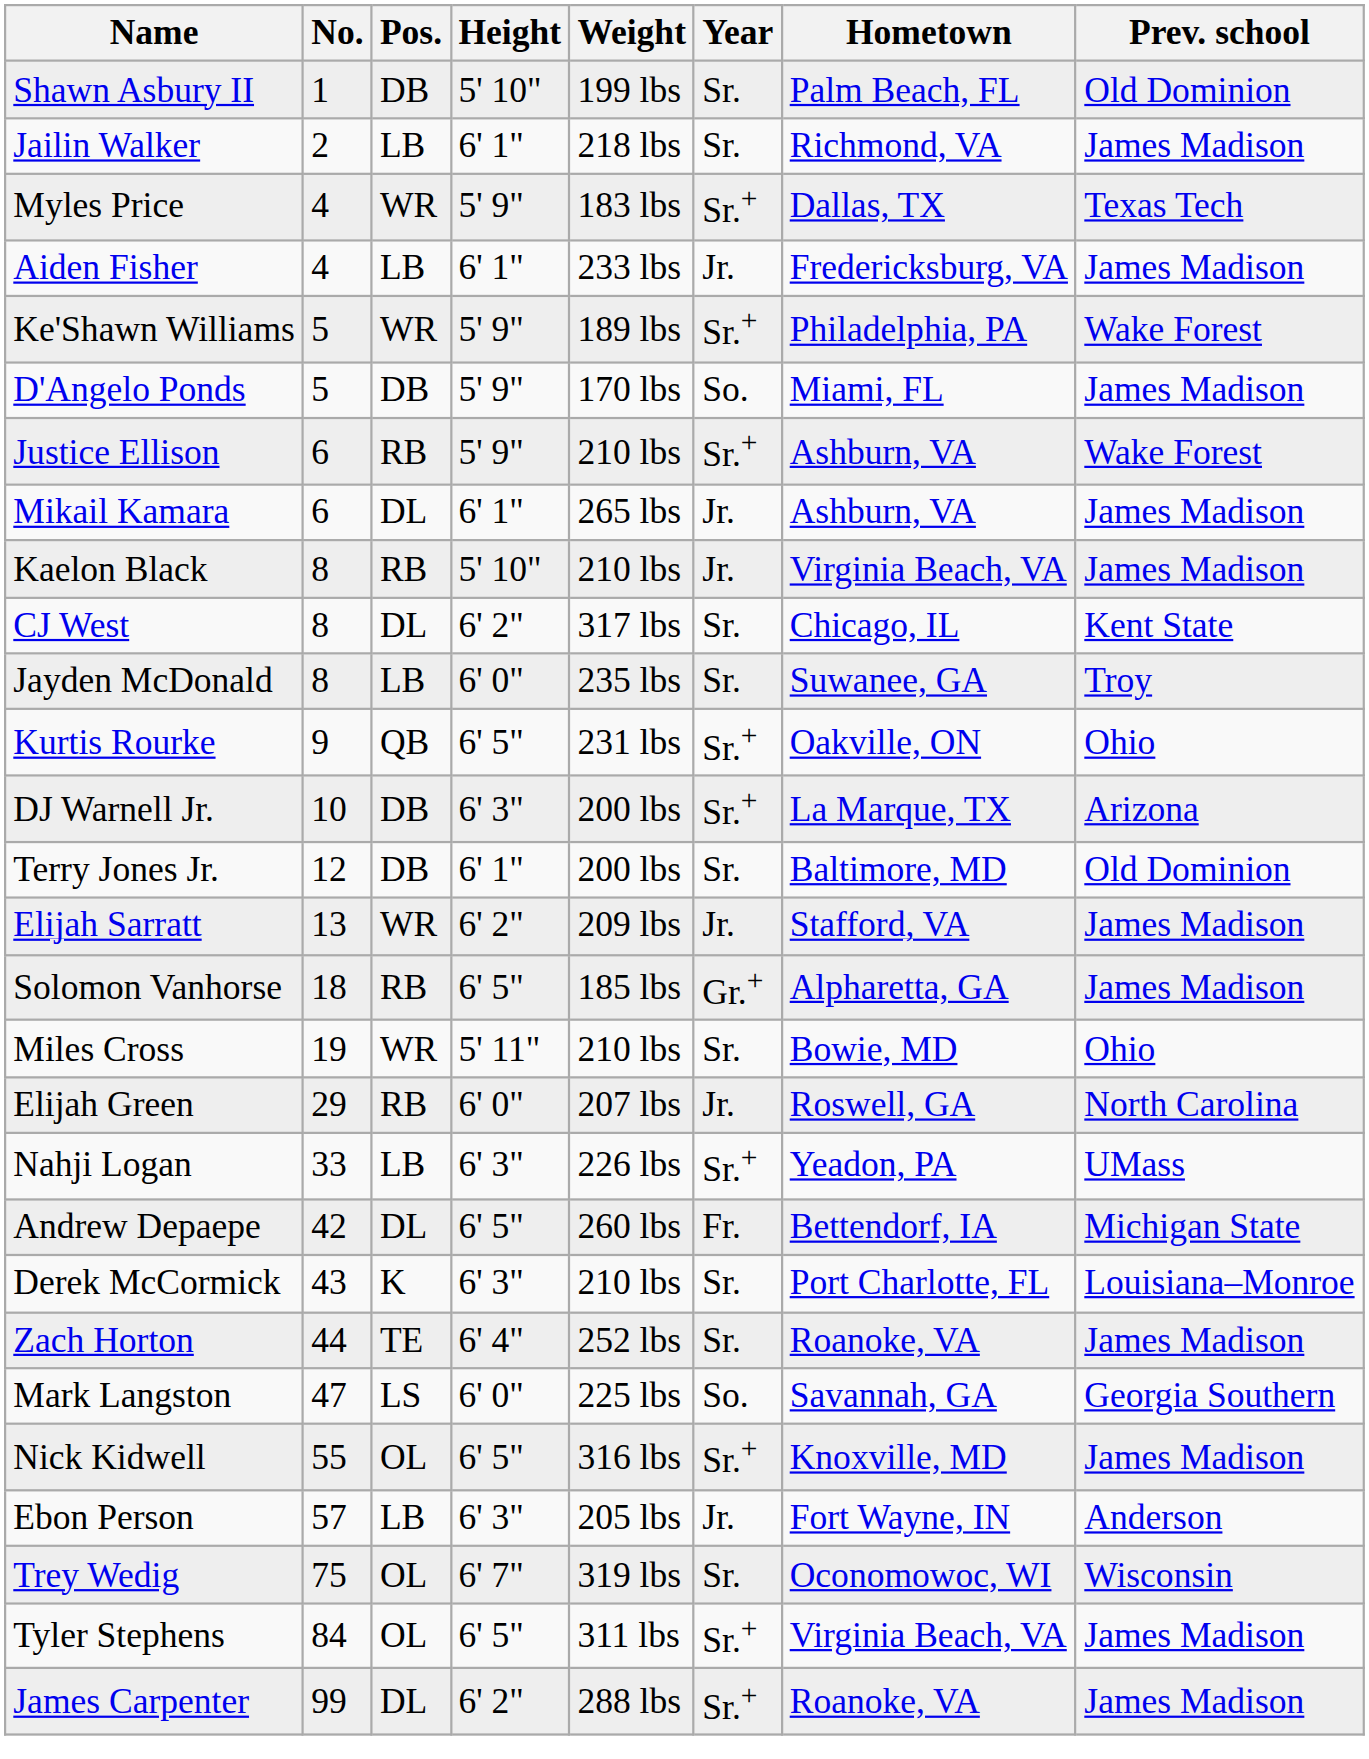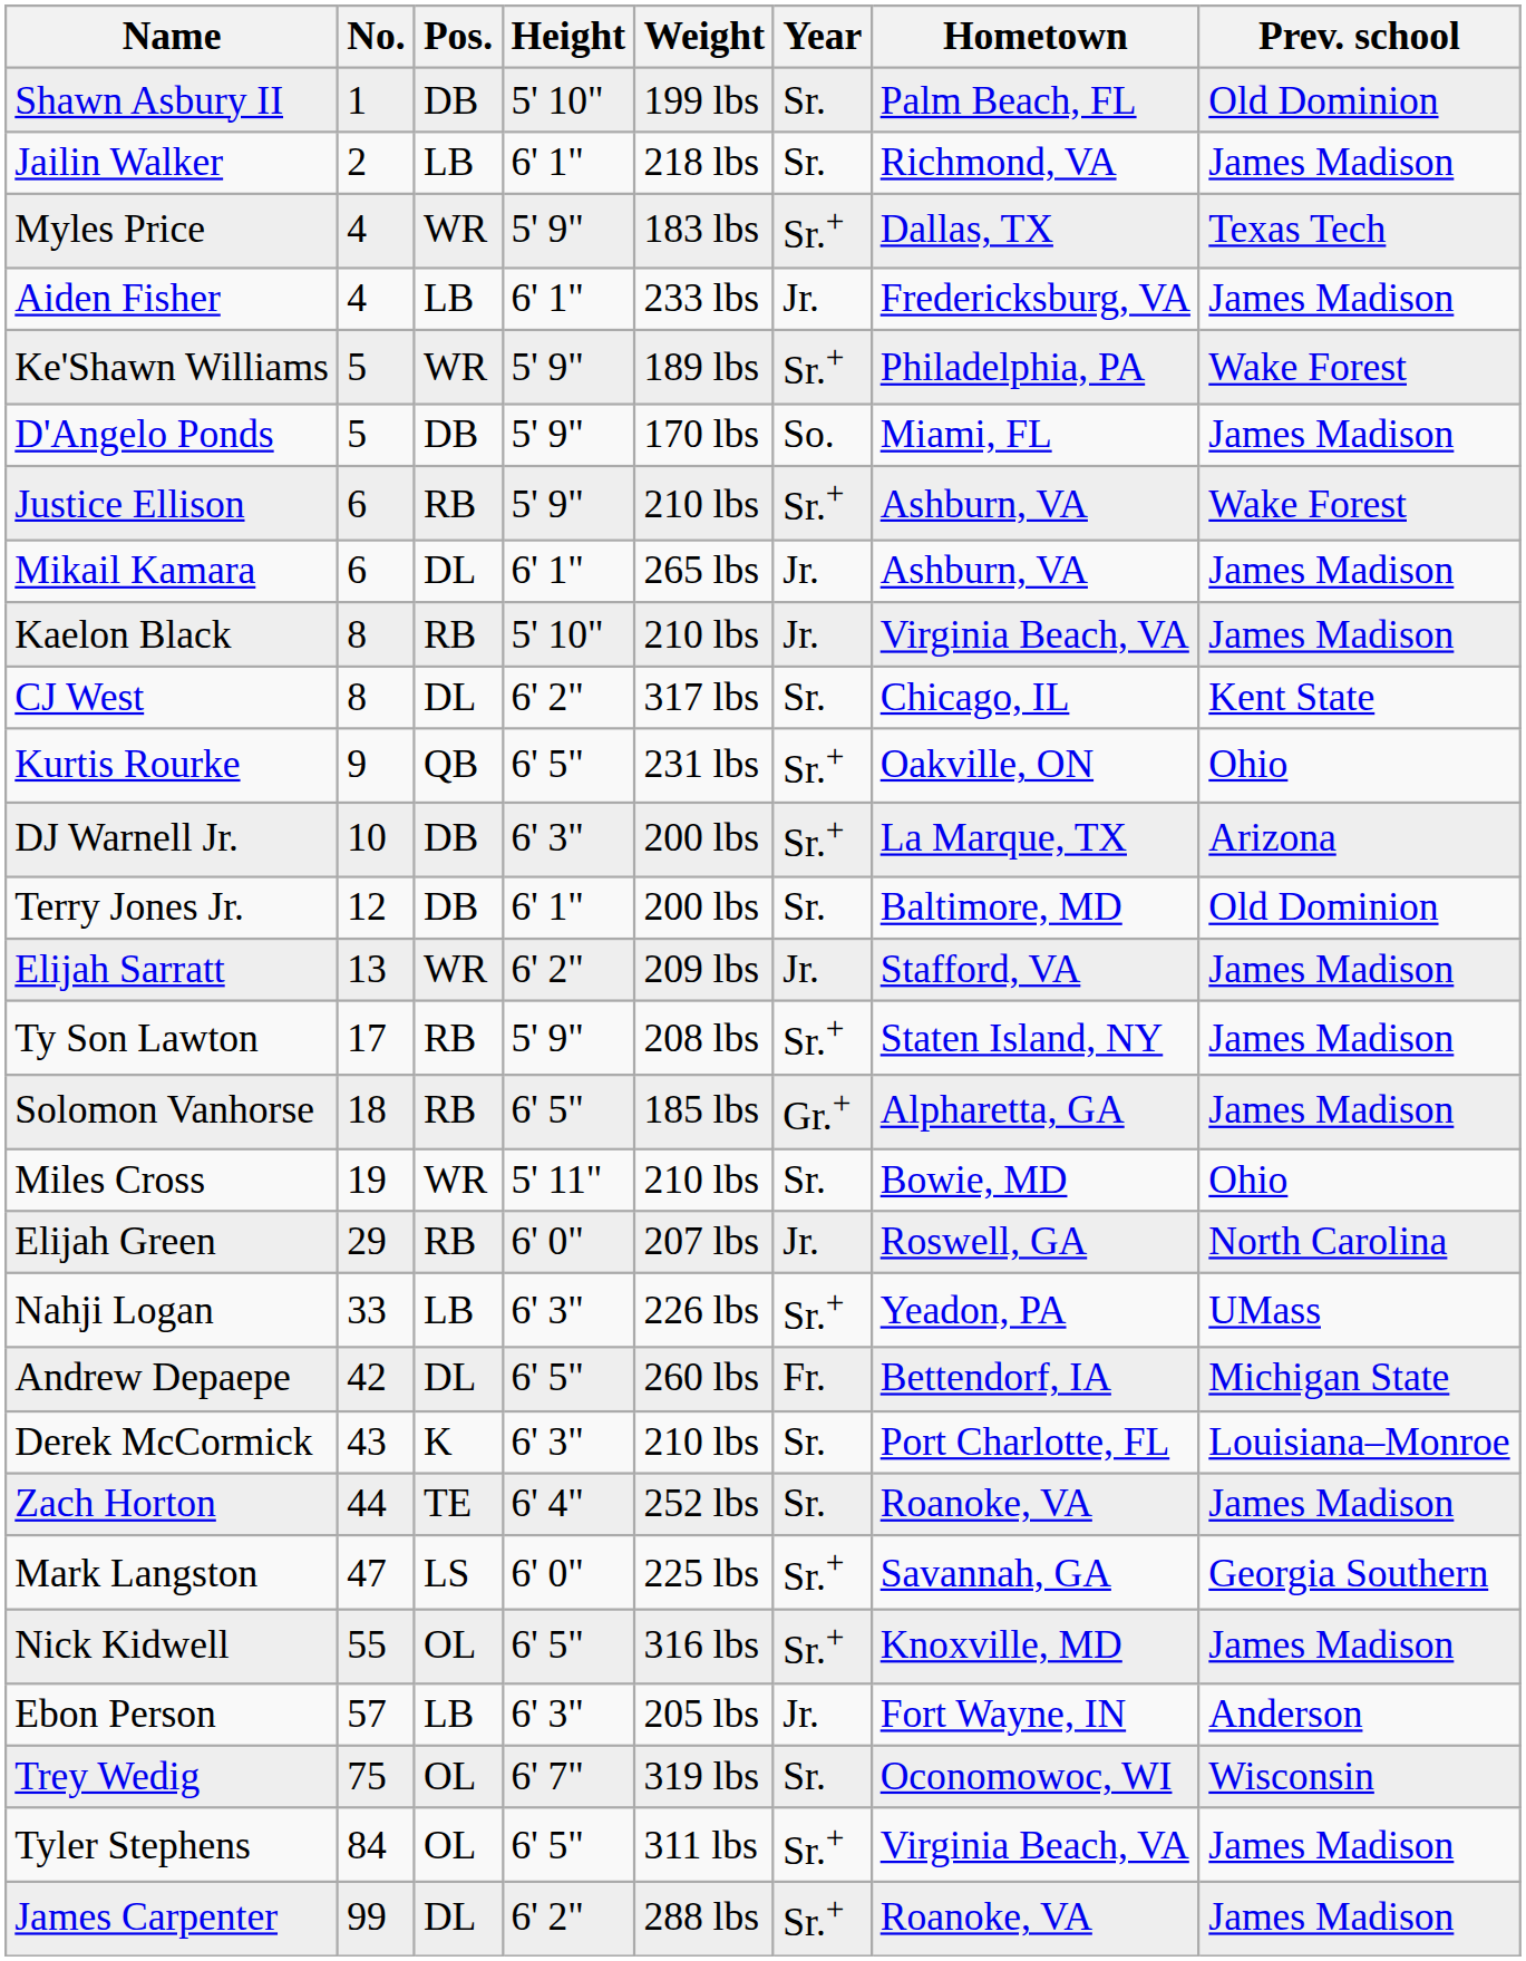- row: Jayden McDonald | 8 | LB | 6' 0" | 235 lbs | Sr. | Suwanee, GA | Troy
+ row: Ty Son Lawton | 17 | RB | 5' 9" | 208 lbs | Sr.+ | Staten Island, NY | James Madison
Mark Langston | Year: So. -> Sr.+
